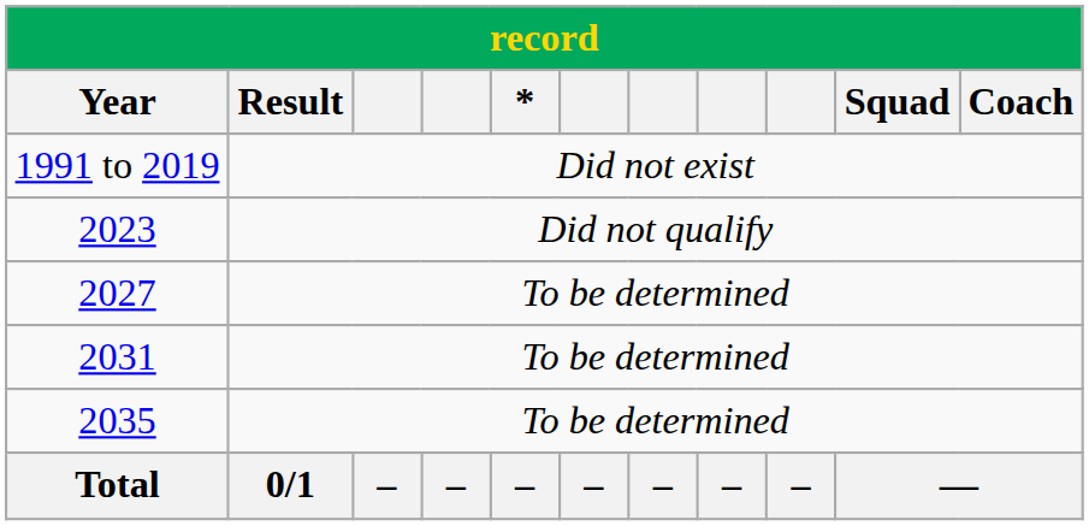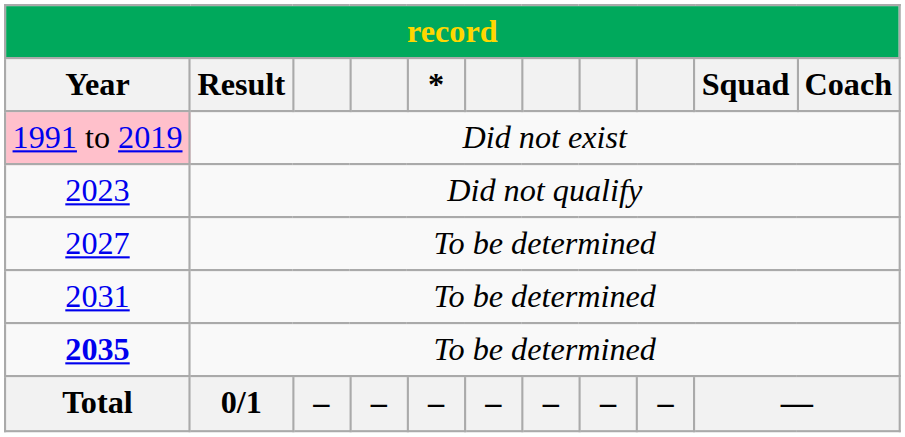1991 to 2019 | Year: no background -> pink background
2035 | Year: normal -> bold
